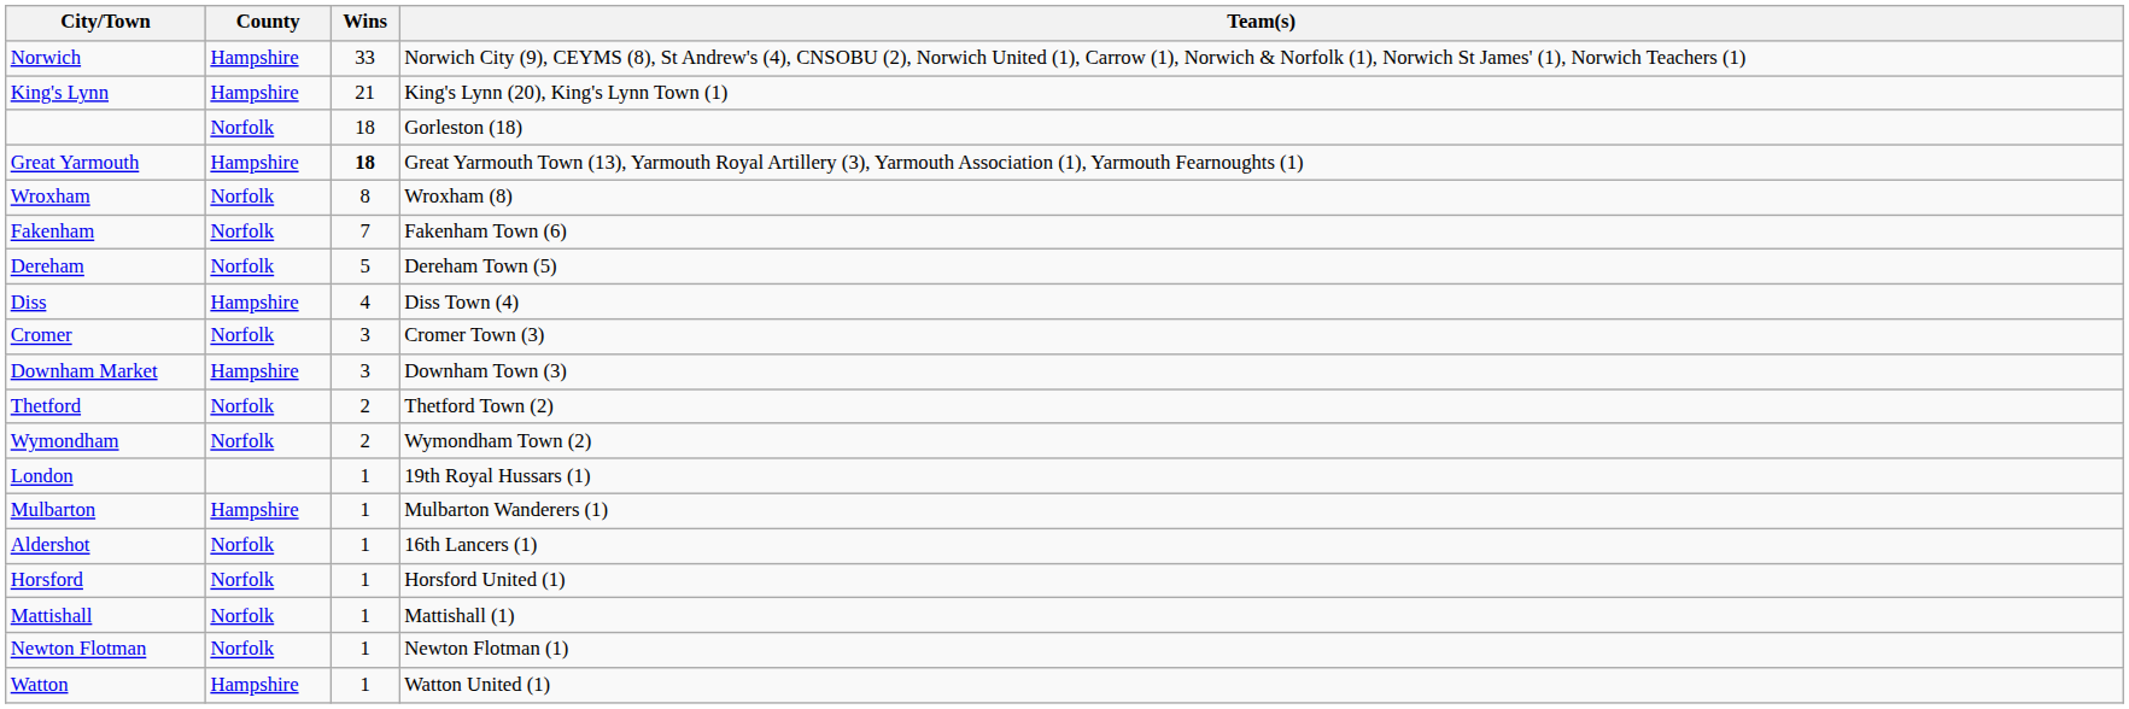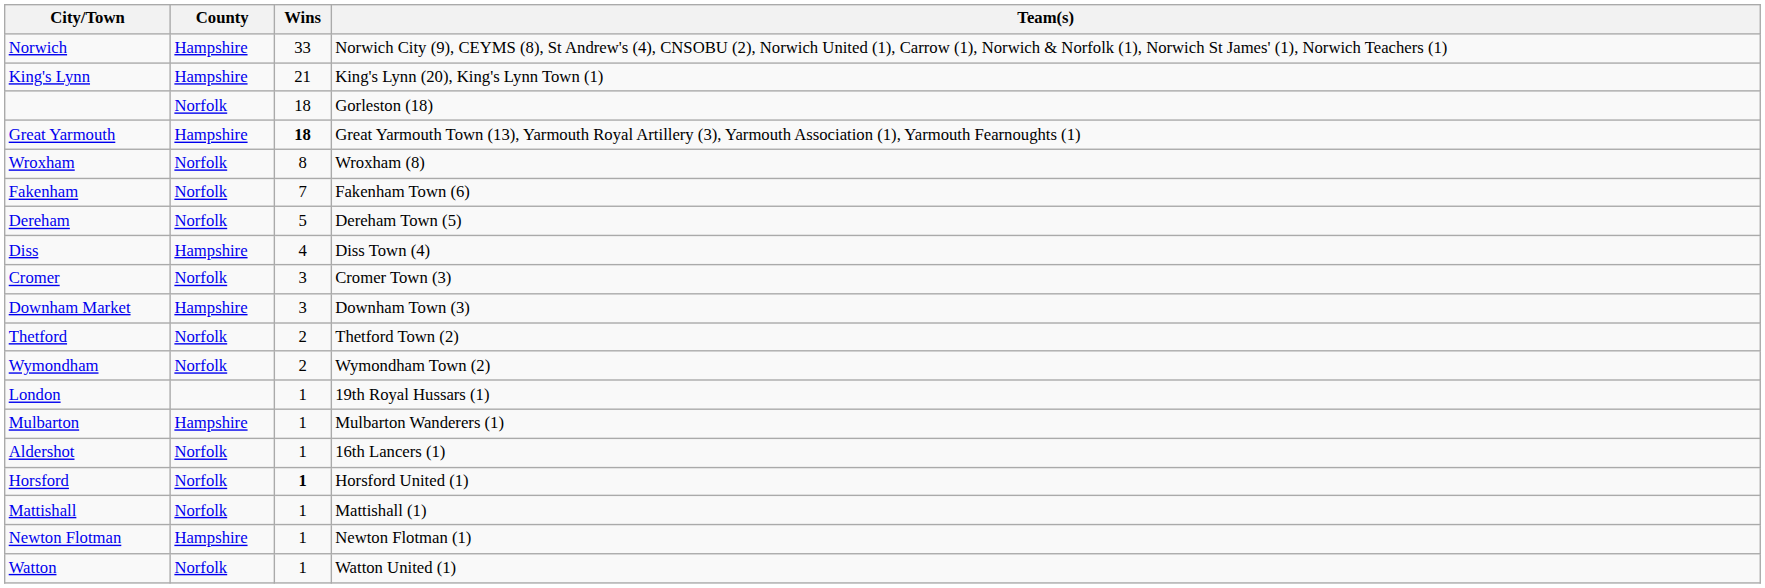Horsford | Wins: normal -> bold
Newton Flotman | County: Norfolk -> Hampshire
Watton | County: Hampshire -> Norfolk
